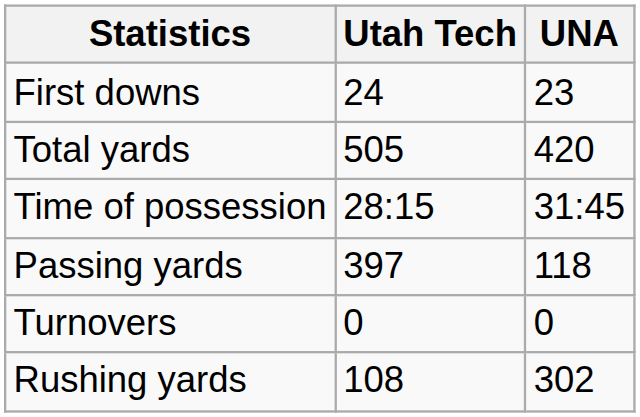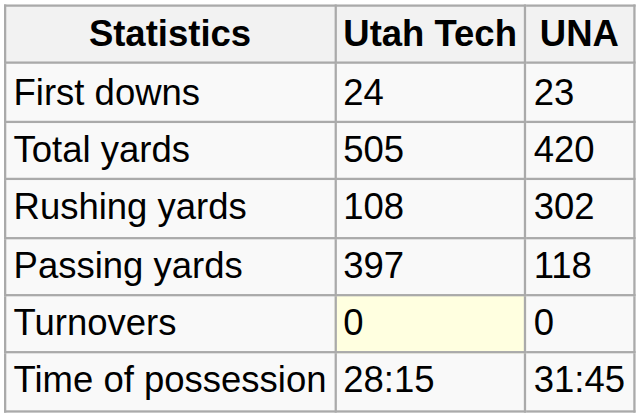rows swapped: Rushing yards <-> Time of possession
Turnovers | Utah Tech: no background -> lightyellow background
